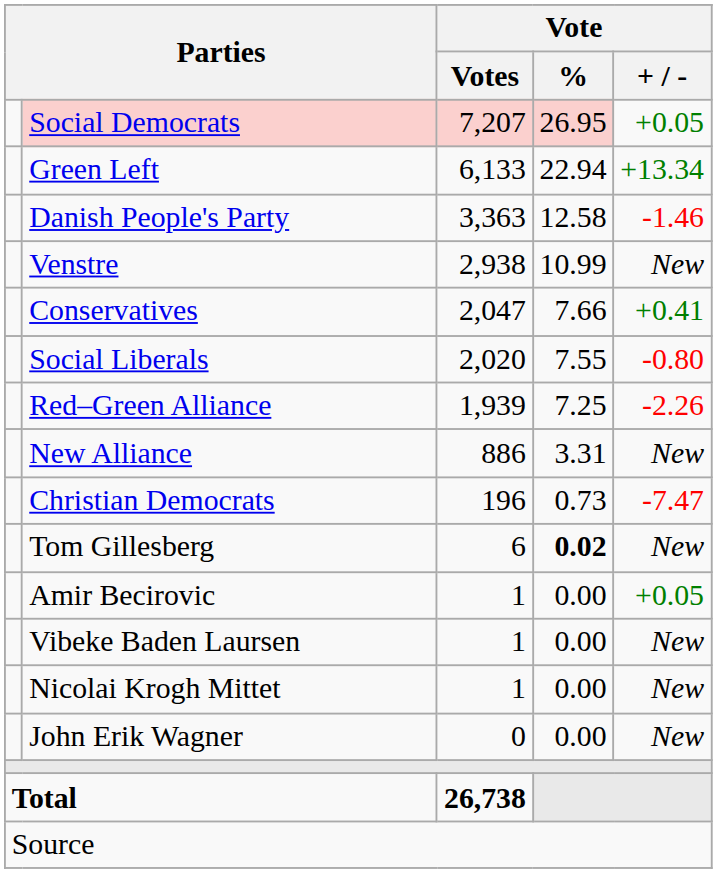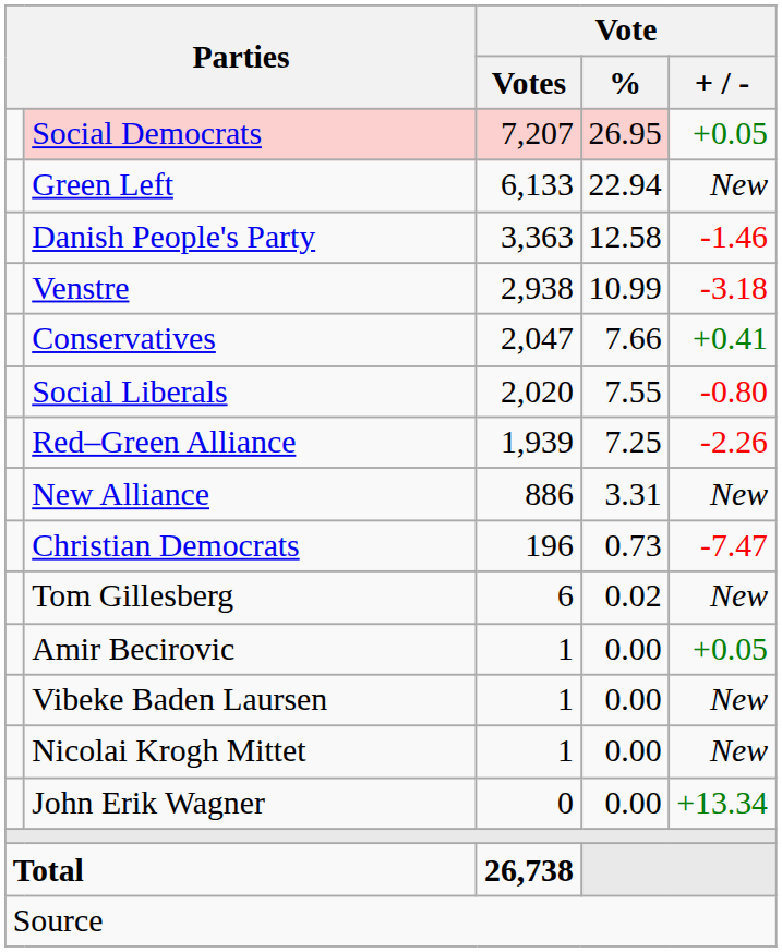Green Left | Vote / + / -: +13.34 -> New
Venstre | Vote / + / -: New -> -3.18
Tom Gillesberg | Vote / %: bold -> normal
John Erik Wagner | Vote / + / -: New -> +13.34
